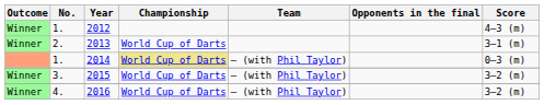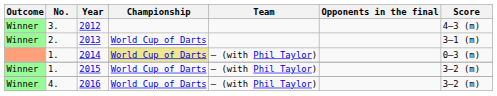2012 | No.: 1. -> 3.
2015 | No.: 3. -> 1.
